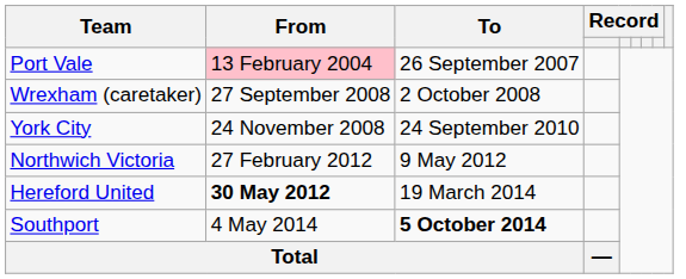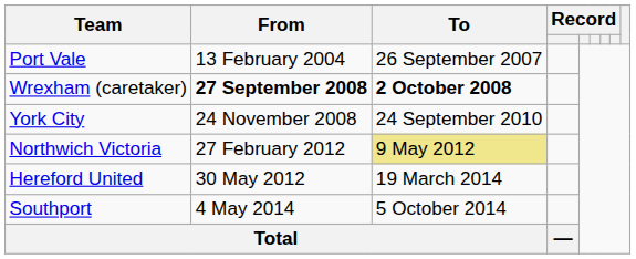Port Vale | From: pink background -> no background
Wrexham (caretaker) | From: normal -> bold
Wrexham (caretaker) | To: normal -> bold
Northwich Victoria | To: no background -> khaki background
Hereford United | From: bold -> normal
Southport | To: bold -> normal
